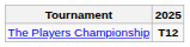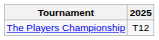The Players Championship | 2025: bold -> normal
